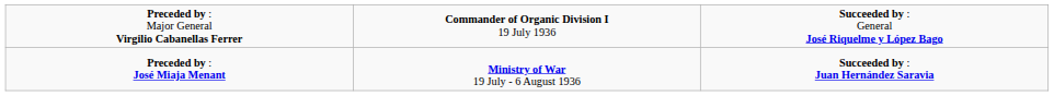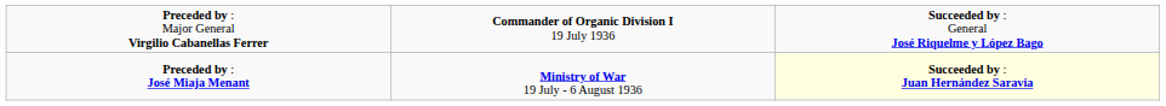Preceded by : José Miaja Menant | column 3: no background -> lightyellow background
